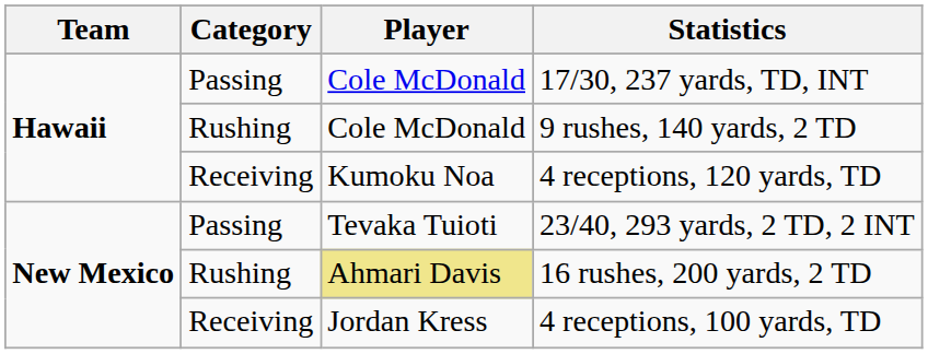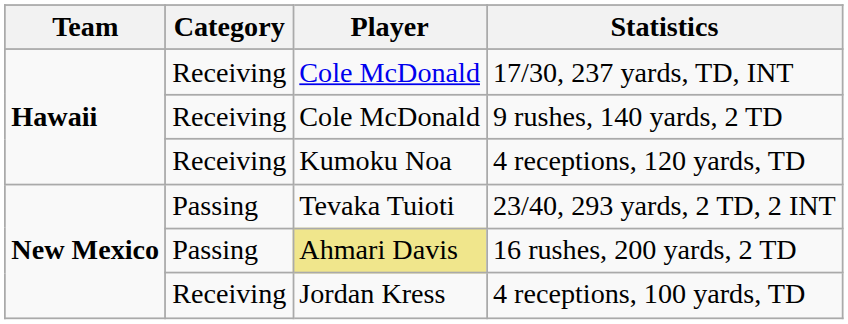17/30, 237 yards, TD, INT | Category: Passing -> Receiving
9 rushes, 140 yards, 2 TD | Category: Rushing -> Receiving
16 rushes, 200 yards, 2 TD | Category: Rushing -> Passing
